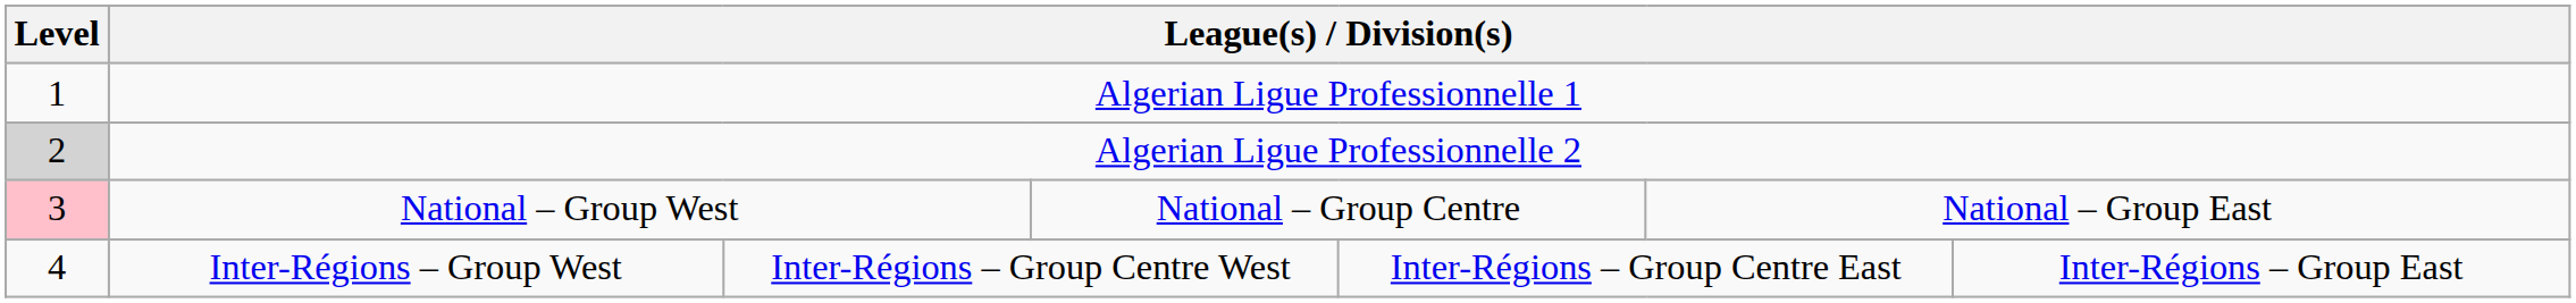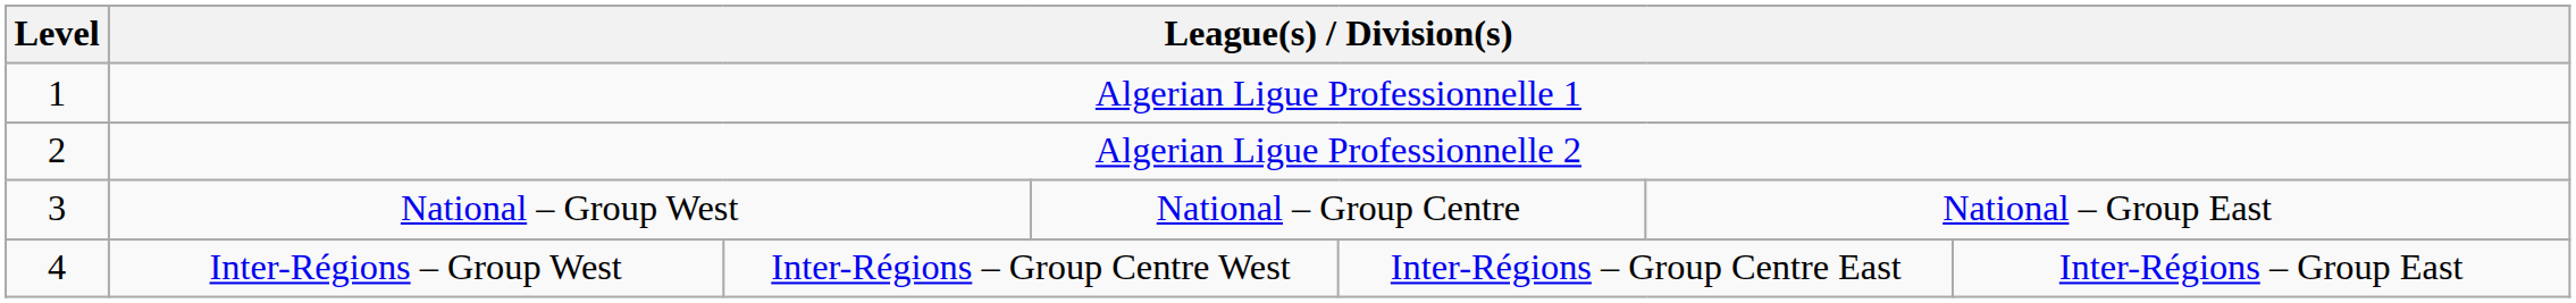Algerian Ligue Professionnelle 2 | Level: lightgrey background -> no background
National – Group West | Level: pink background -> no background
